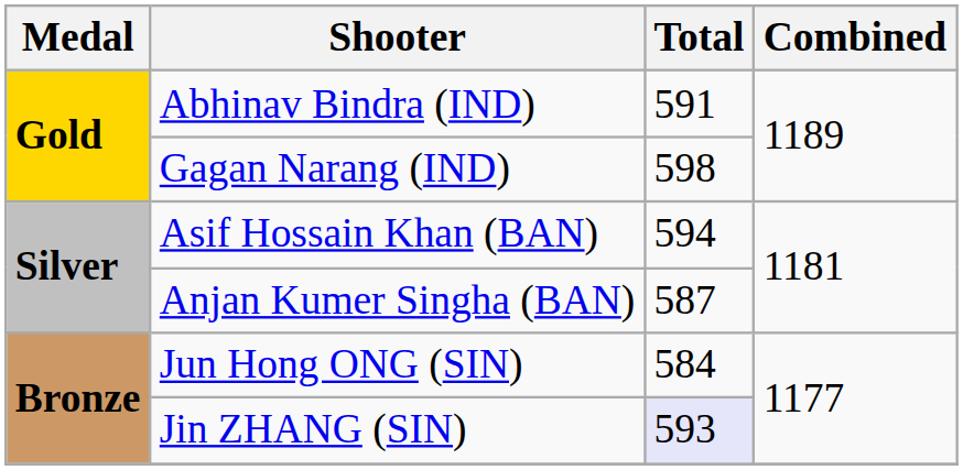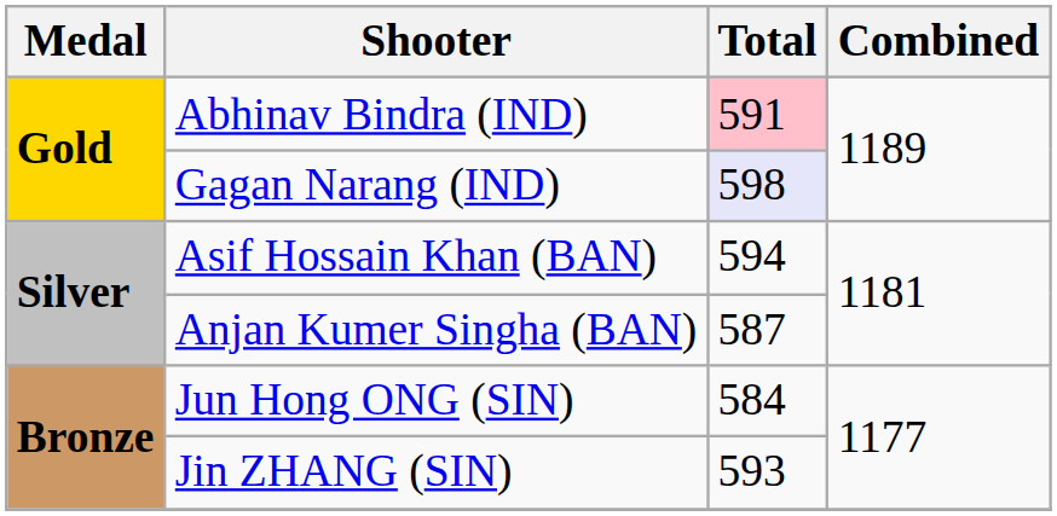Abhinav Bindra (IND) | Total: no background -> pink background
Gagan Narang (IND) | Total: no background -> lavender background
Jin ZHANG (SIN) | Total: lavender background -> no background
